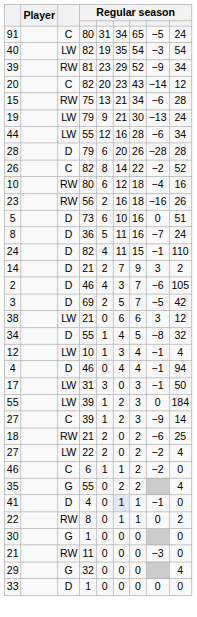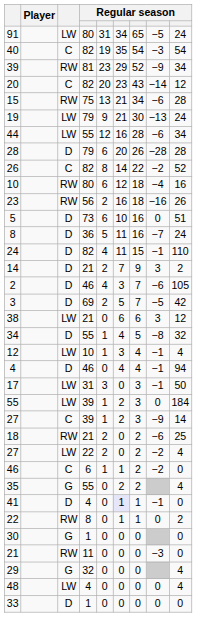91 | column 3: C -> LW
40 | column 3: LW -> C
+ row: 48 | LW | 4 | 0 | 0 | 0 | 0 | 4
